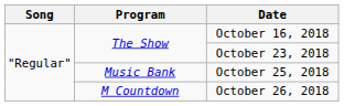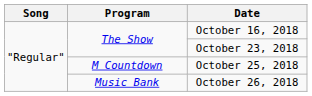October 25, 2018 | Program: Music Bank -> M Countdown
October 26, 2018 | Program: M Countdown -> Music Bank
